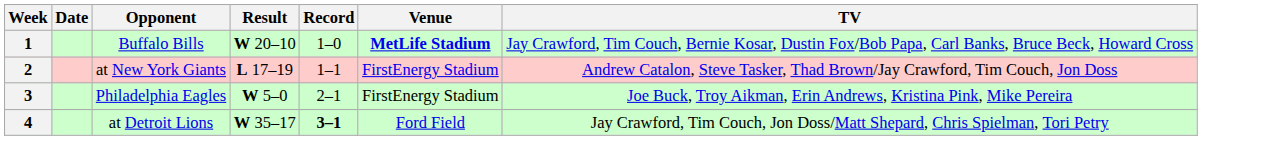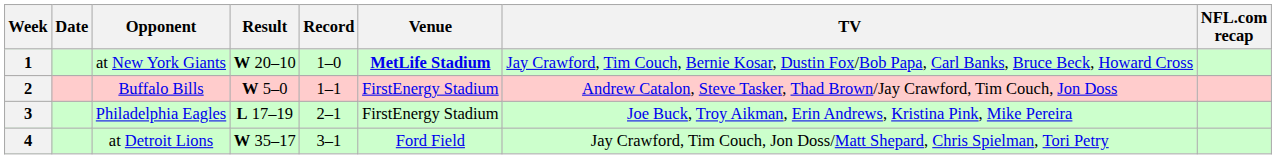+ column: NFL.com recap
1 | Opponent: Buffalo Bills -> at New York Giants
2 | Opponent: at New York Giants -> Buffalo Bills
2 | Result: L 17–19 -> W 5–0
3 | Result: W 5–0 -> L 17–19
4 | Record: bold -> normal
